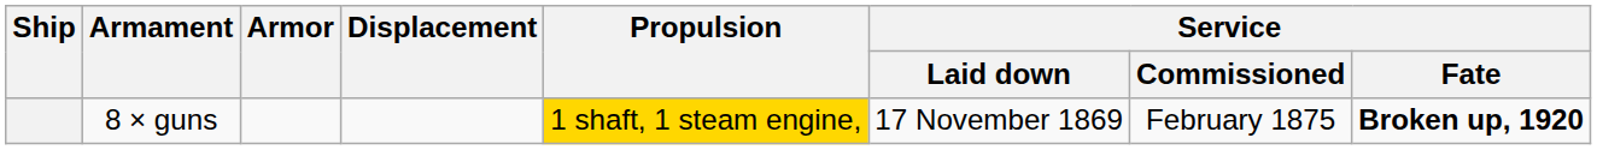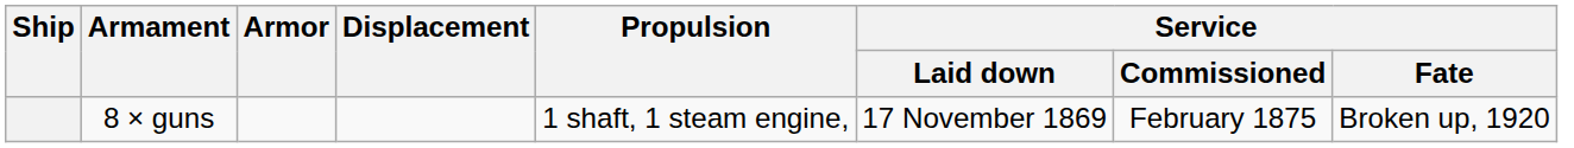8 × guns | Propulsion: gold background -> no background
8 × guns | Service / Fate: bold -> normal
